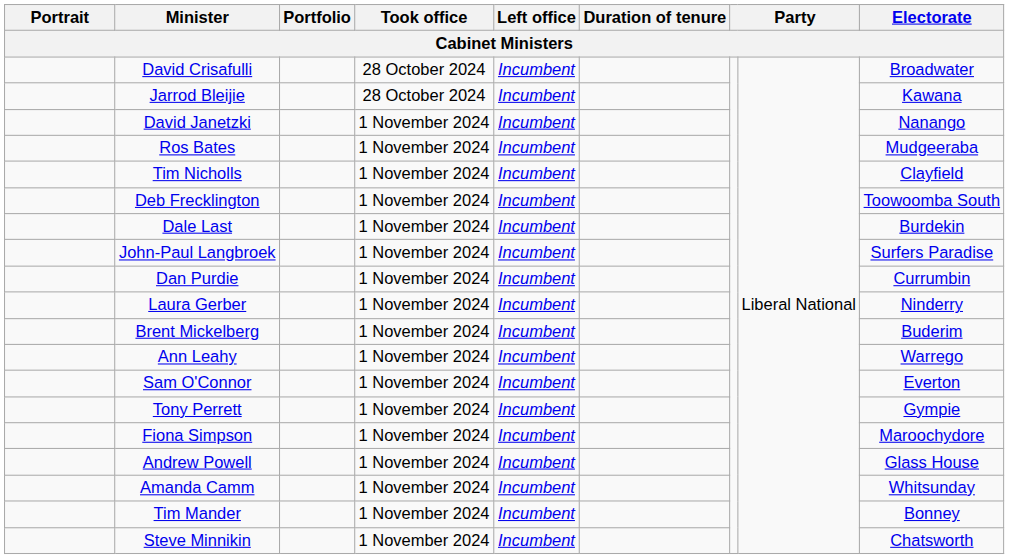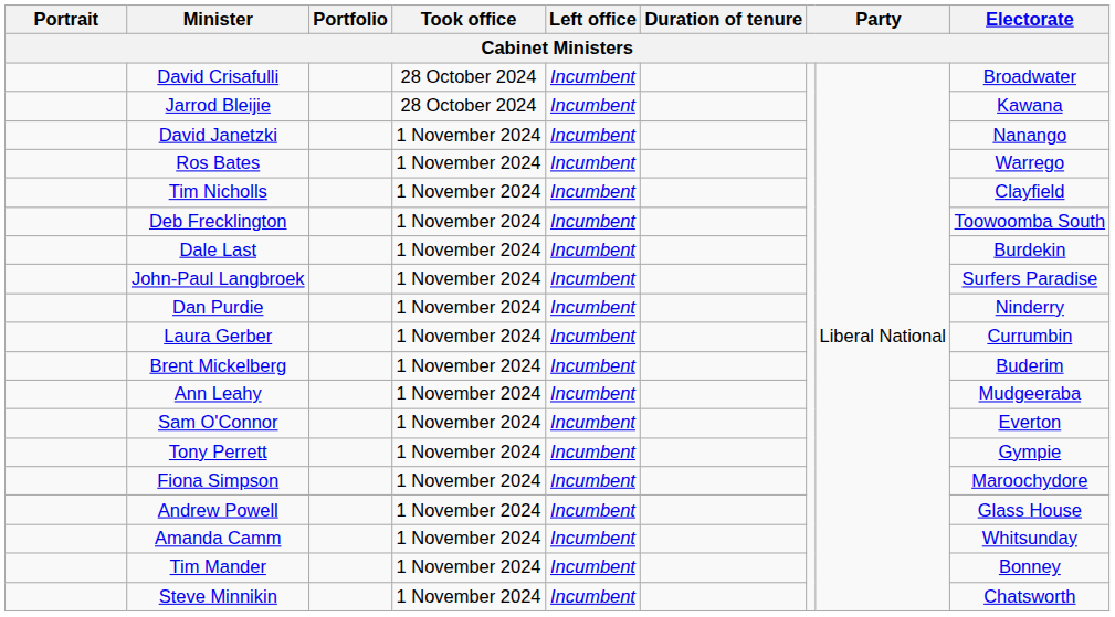Ros Bates | Electorate: Mudgeeraba -> Warrego
Dan Purdie | Electorate: Currumbin -> Ninderry
Laura Gerber | Electorate: Ninderry -> Currumbin
Ann Leahy | Electorate: Warrego -> Mudgeeraba
